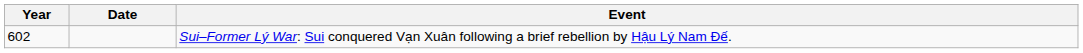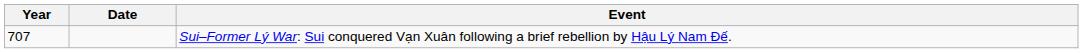row 2 | Year: 602 -> 707
